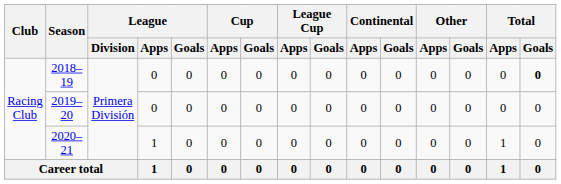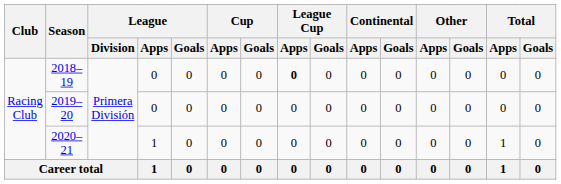2018–19 | League Cup / Apps: normal -> bold
2018–19 | Total / Goals: bold -> normal
